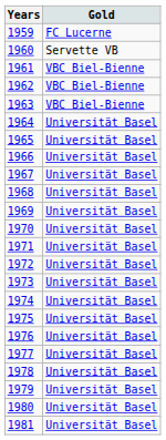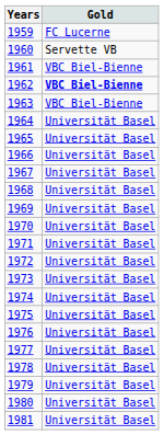1962 | Gold: normal -> bold
